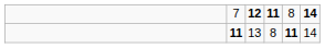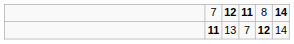row 2 | column 4: 8 -> 7
row 2 | column 5: 11 -> 12
